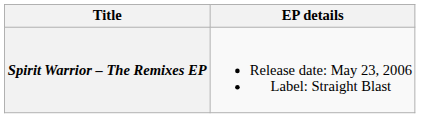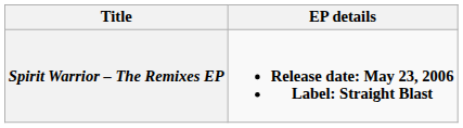Spirit Warrior – The Remixes EP | EP details: normal -> bold
